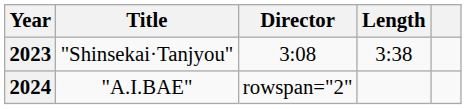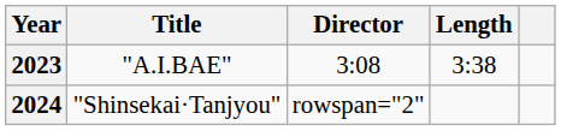2023 | Title: "Shinsekai·Tanjyou" -> "A.I.BAE"
2024 | Title: "A.I.BAE" -> "Shinsekai·Tanjyou"
